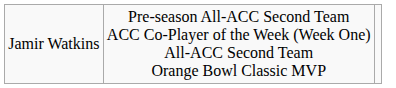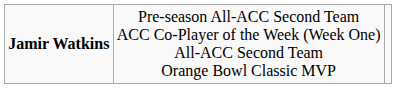row 1 | column 1: normal -> bold
